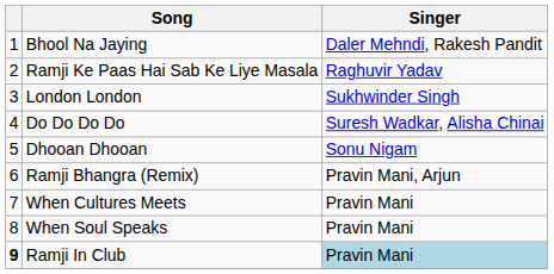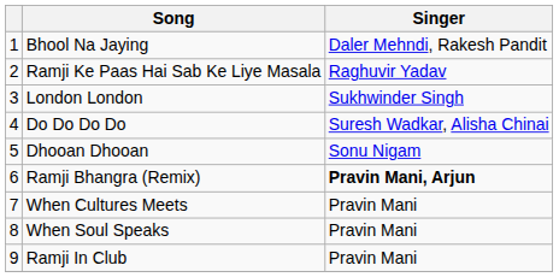Ramji Bhangra (Remix) | Singer: normal -> bold
Ramji In Club | column 1: bold -> normal
Ramji In Club | Singer: lightblue background -> no background
